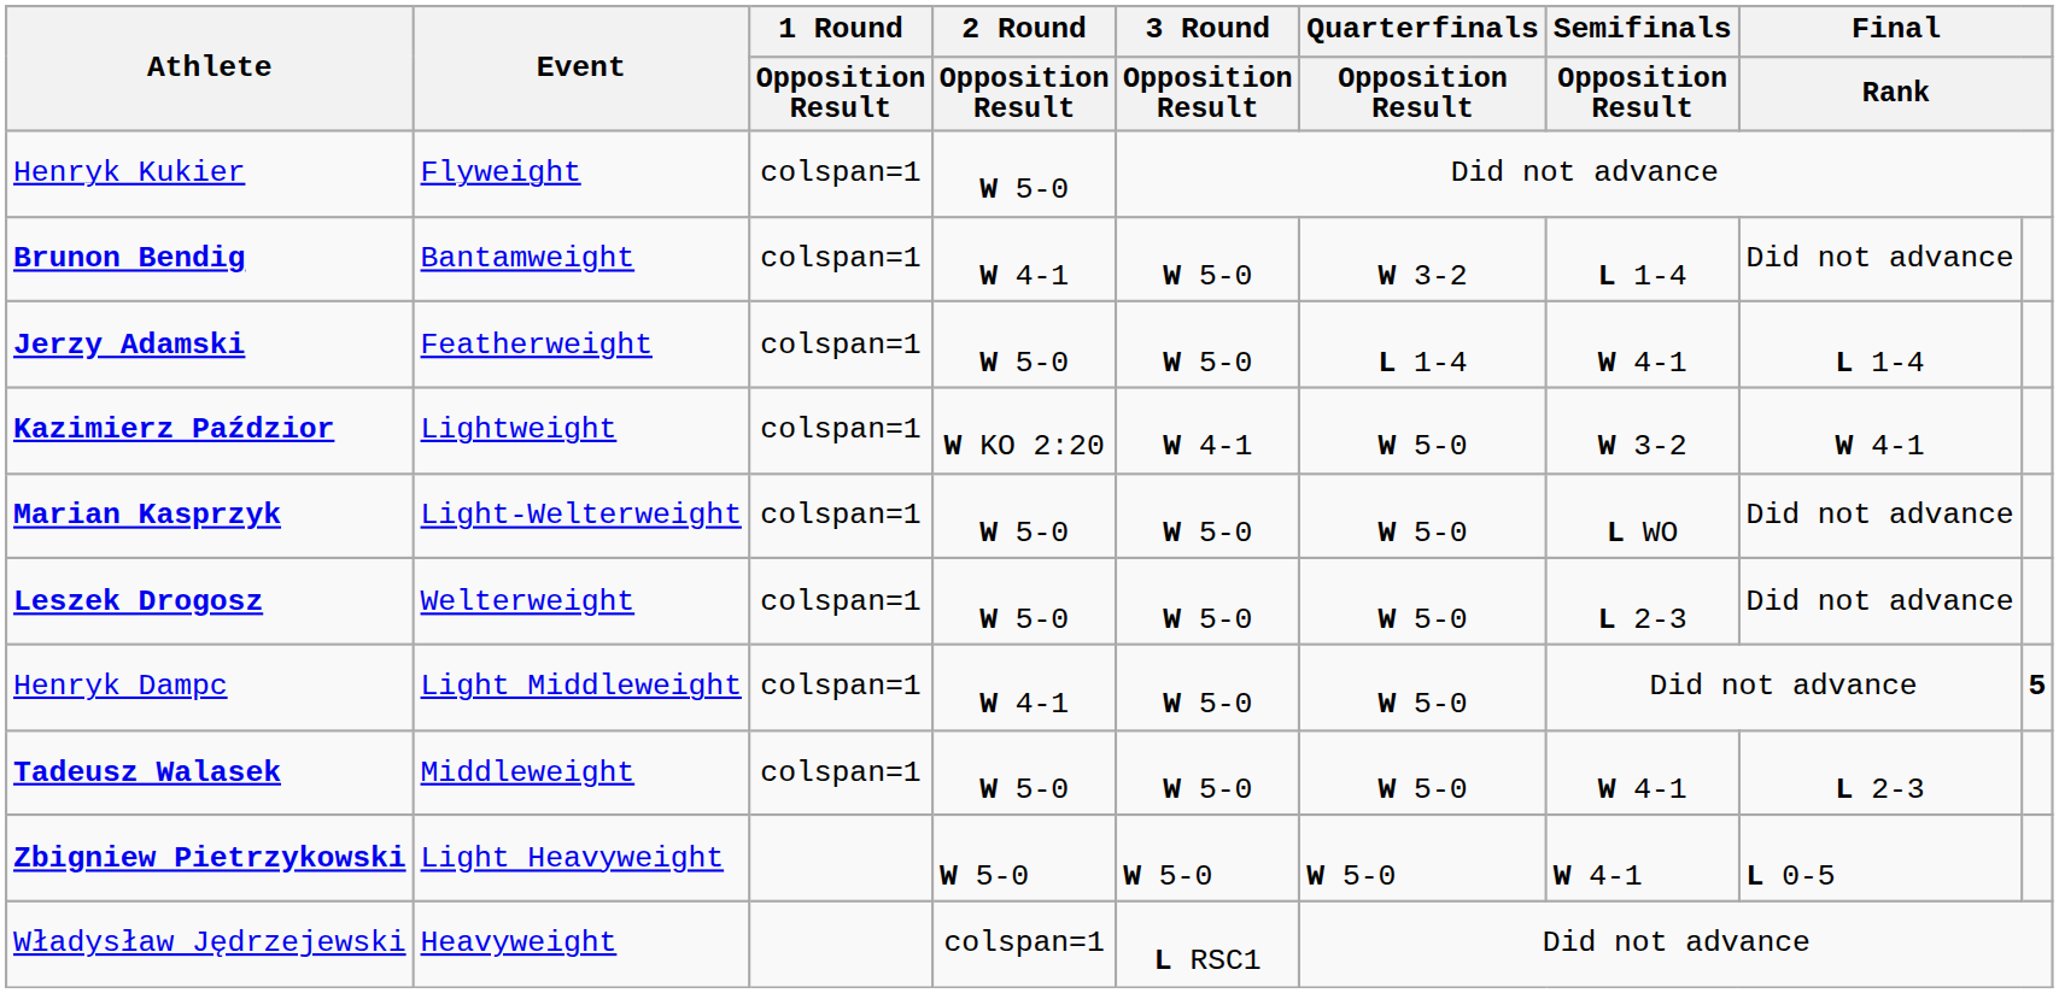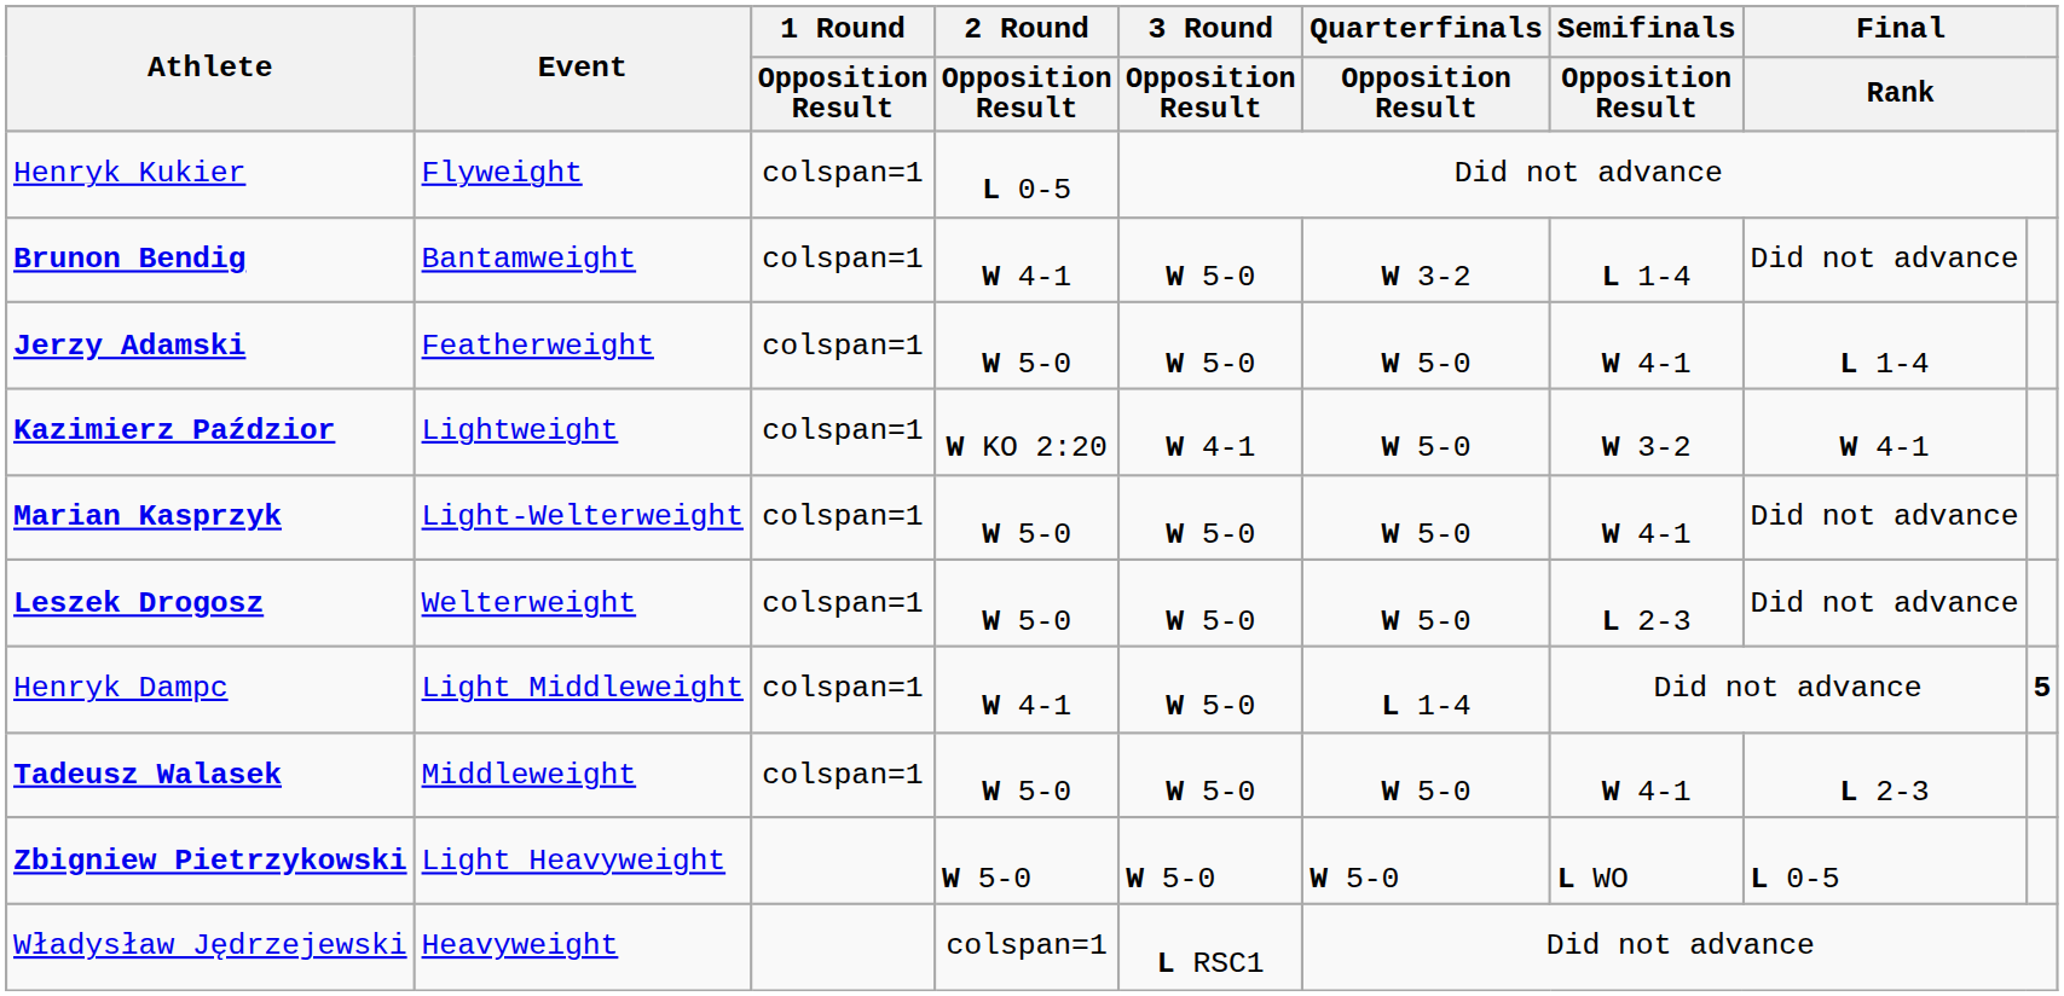Henryk Kukier | 2 Round / Opposition Result: W 5-0 -> L 0-5
Jerzy Adamski | Quarterfinals / Opposition Result: L 1-4 -> W 5-0
Marian Kasprzyk | Semifinals / Opposition Result: L WO -> W 4-1
Henryk Dampc | Quarterfinals / Opposition Result: W 5-0 -> L 1-4
Zbigniew Pietrzykowski | Semifinals / Opposition Result: W 4-1 -> L WO
